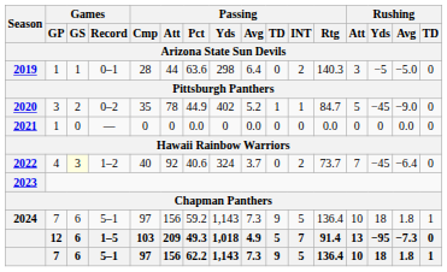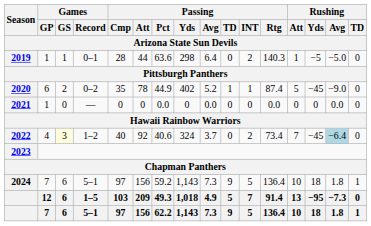2019 | Rushing / Att: 3 -> 1
2020 | Games / GP: 3 -> 6
2020 | Passing / Rtg: 84.7 -> 87.4
2022 | Passing / Rtg: 73.7 -> 73.4
2022 | Rushing / Avg: no background -> lightblue background
